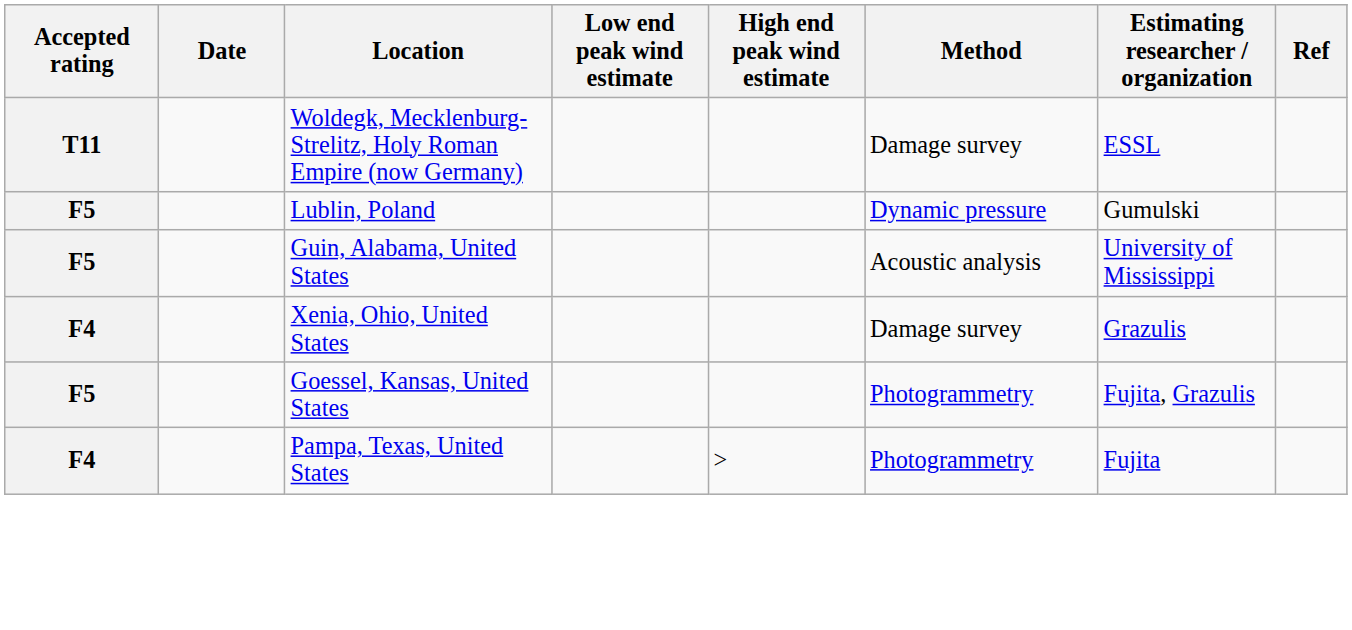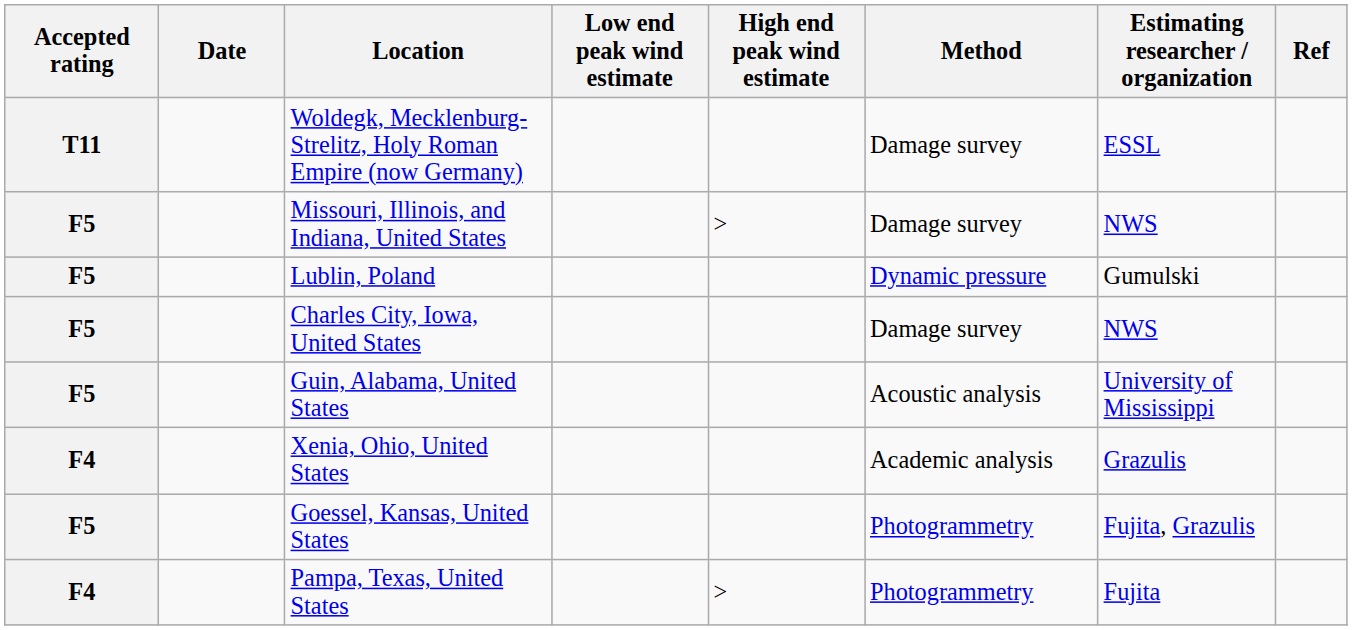+ row: F5 | Missouri, Illinois, and Indiana, United States | > | Damage survey | NWS
+ row: F5 | Charles City, Iowa, United States | Damage survey | NWS
Xenia, Ohio, United States | Method: Damage survey -> Academic analysis
